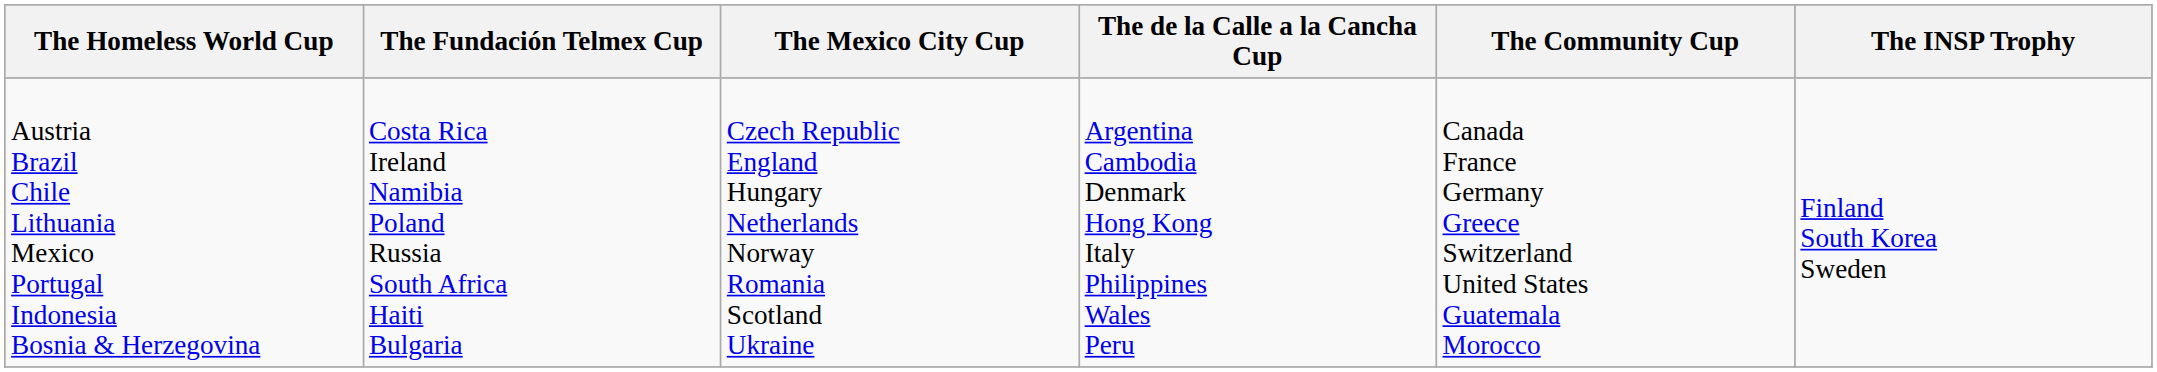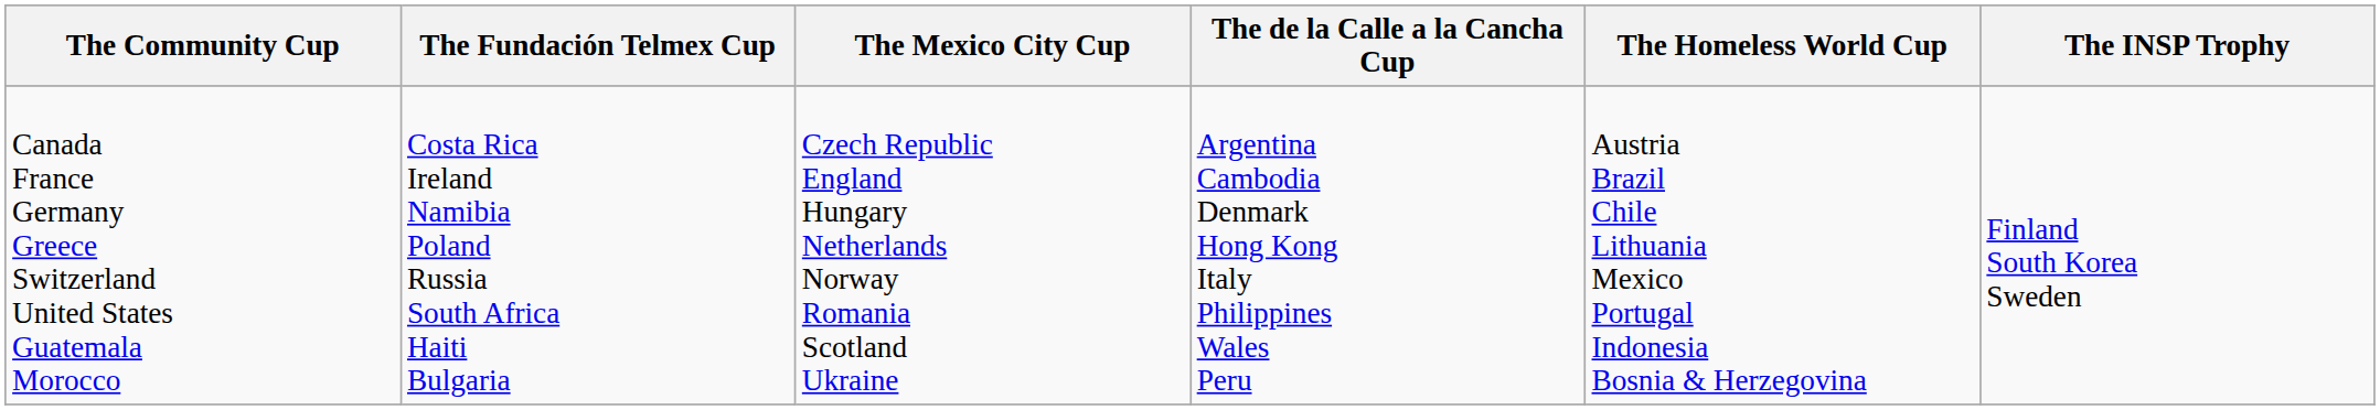columns swapped: The Homeless World Cup <-> The Community Cup
